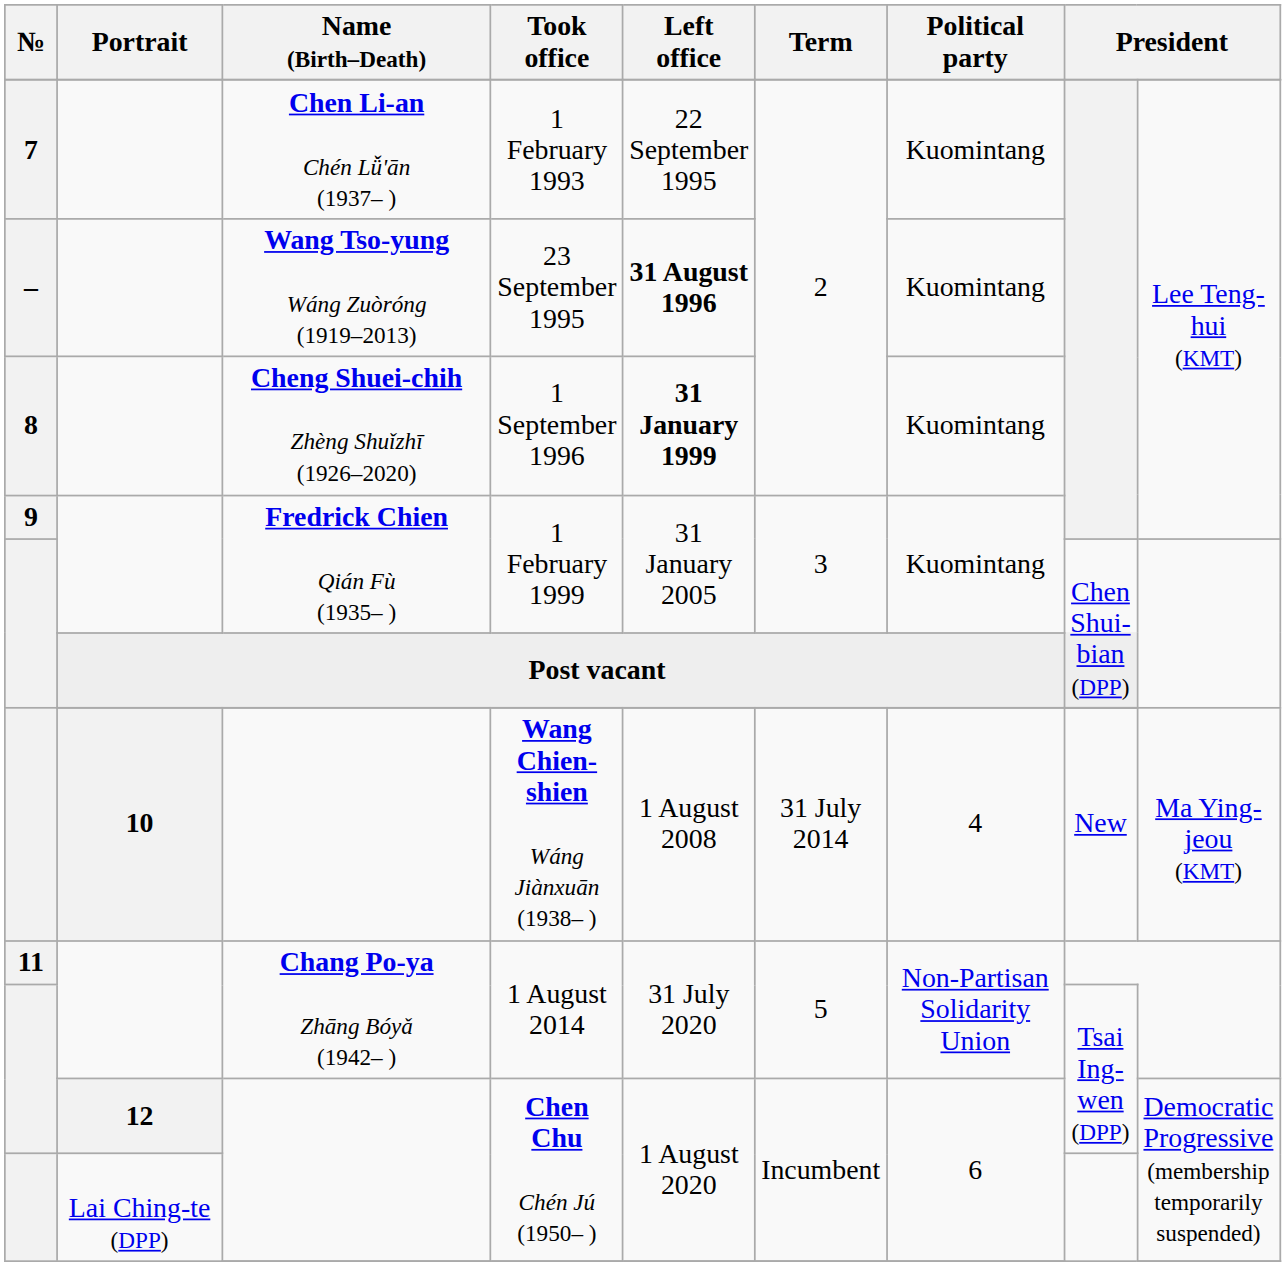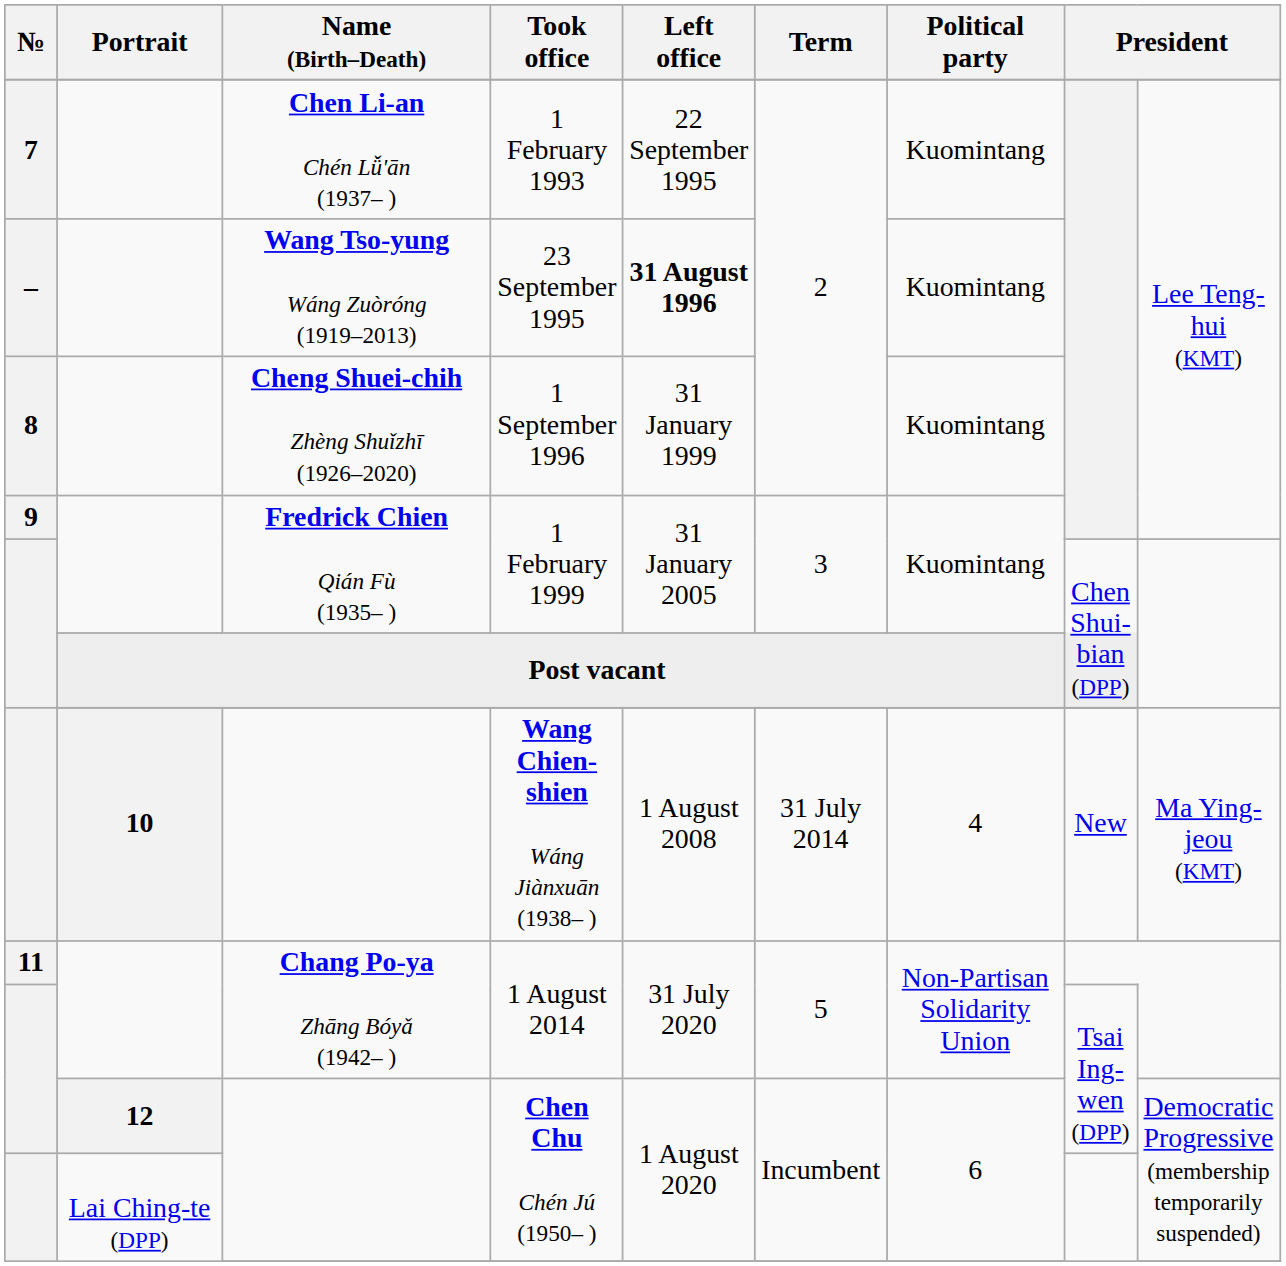1 September 1996 | Left office: bold -> normal
